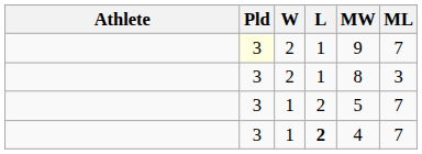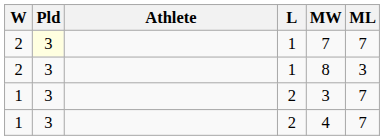columns swapped: Athlete <-> W
row 2 | MW: 9 -> 7
row 4 | MW: 5 -> 3
row 5 | L: bold -> normal
